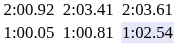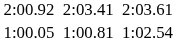row 2 | column 3: lavender background -> no background
